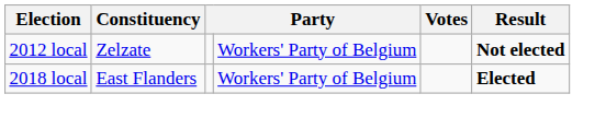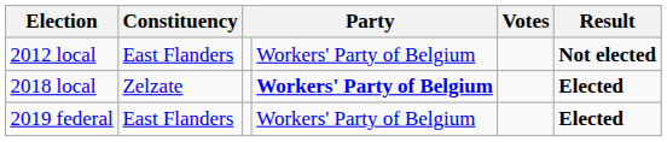2012 local | Constituency: Zelzate -> East Flanders
2018 local | Constituency: East Flanders -> Zelzate
2018 local | column 4: normal -> bold
+ row: 2019 federal | East Flanders | Workers' Party of Belgium | Elected
